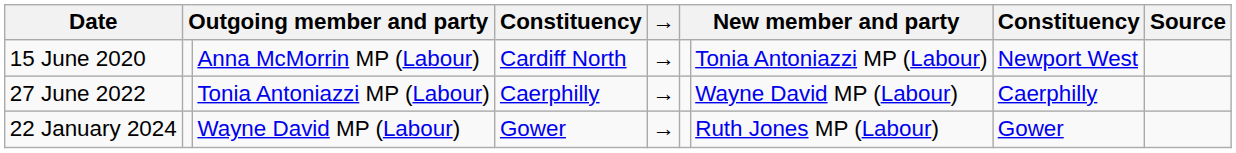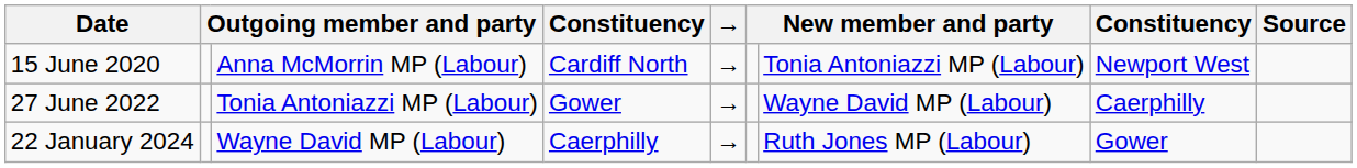27 June 2022 | column 4: Caerphilly -> Gower
22 January 2024 | column 4: Gower -> Caerphilly
